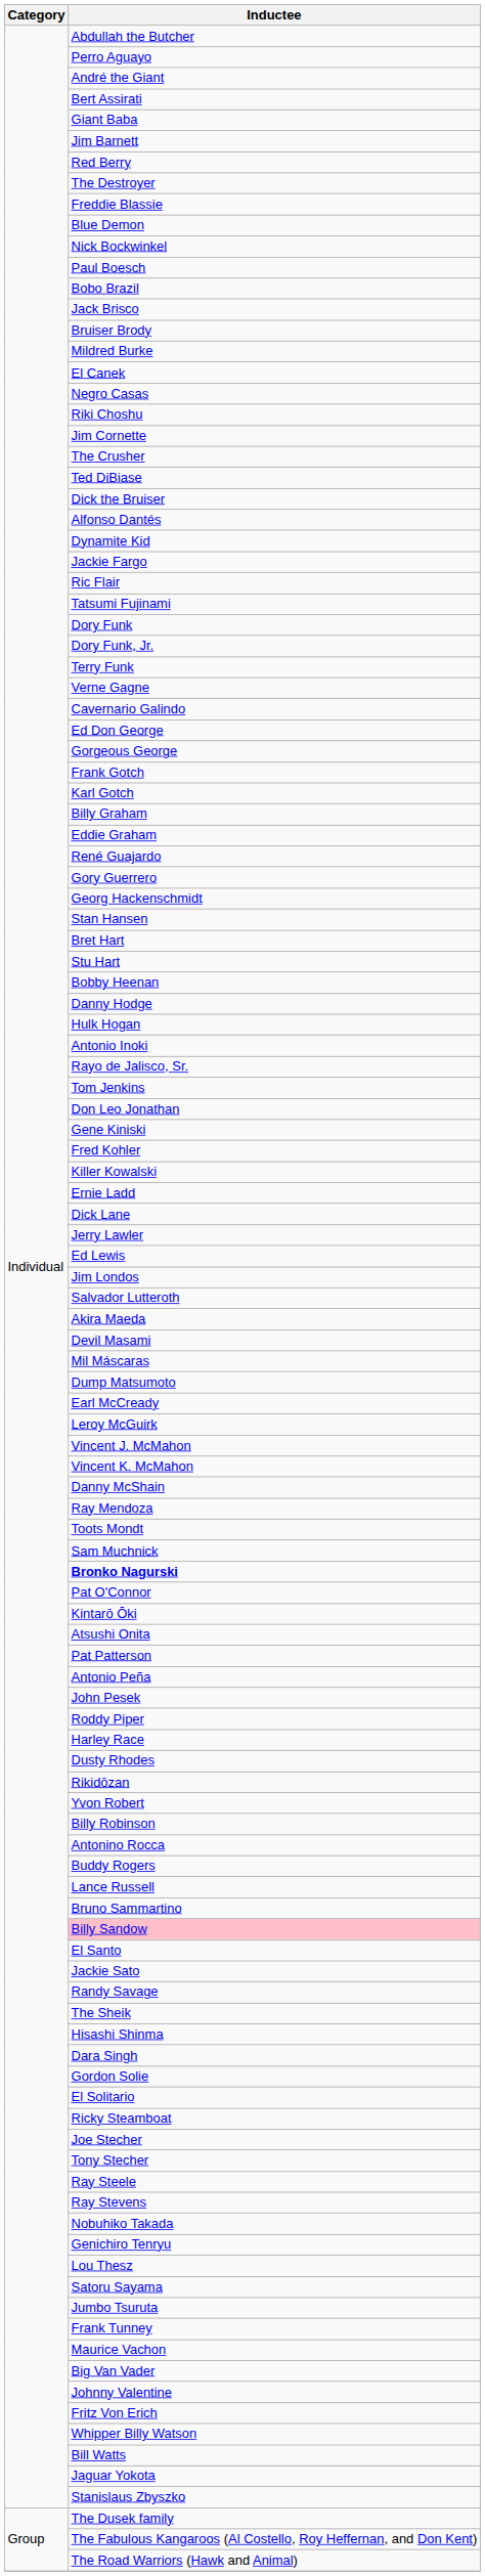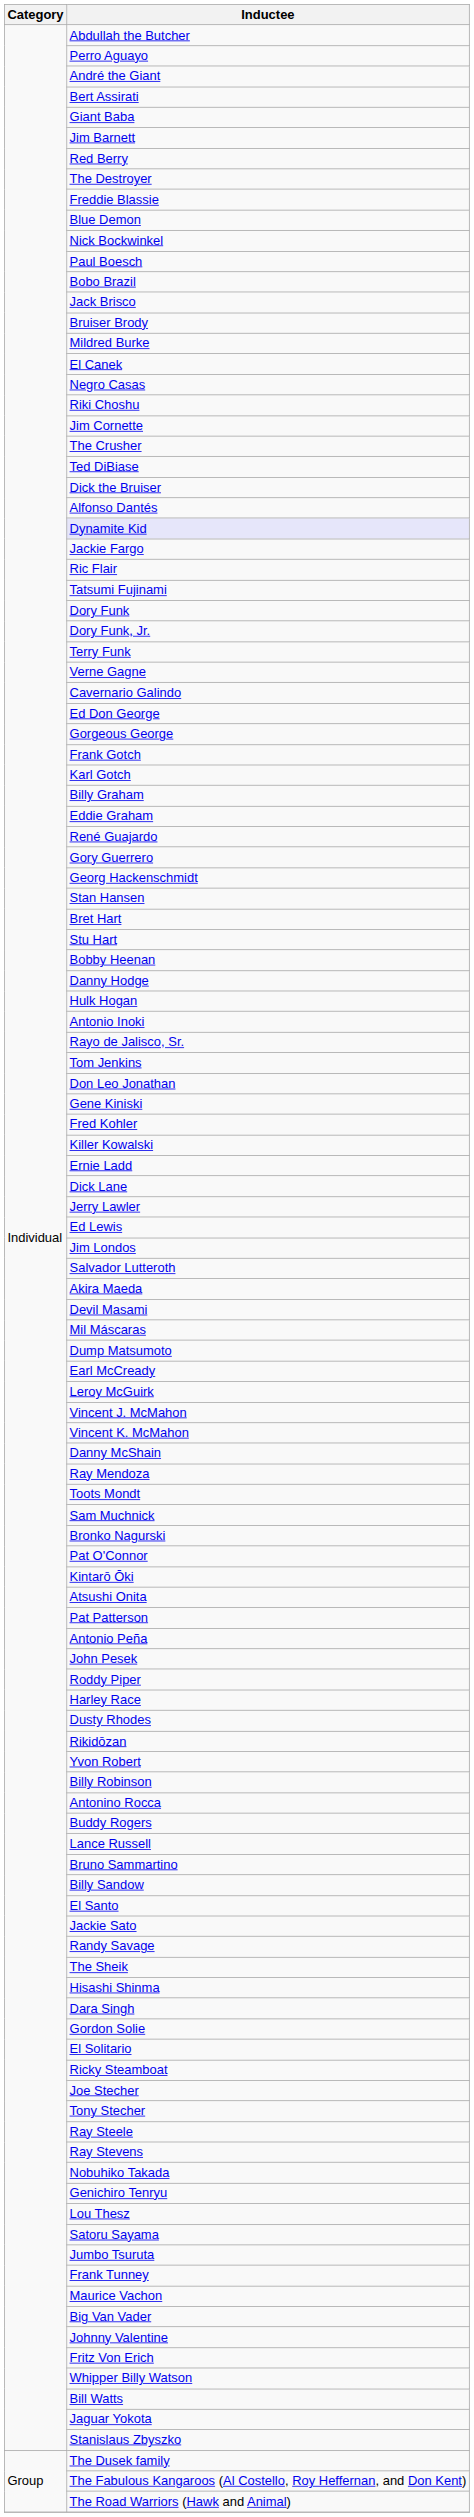Dynamite Kid | Inductee: no background -> lavender background
Bronko Nagurski | Inductee: bold -> normal
Billy Sandow | Inductee: pink background -> no background
